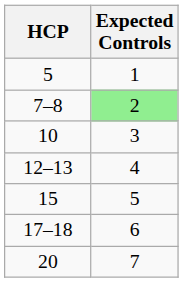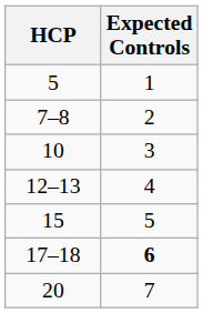7–8 | Expected Controls: lightgreen background -> no background
17–18 | Expected Controls: normal -> bold
